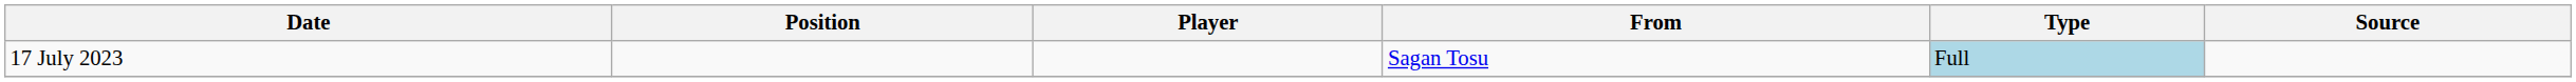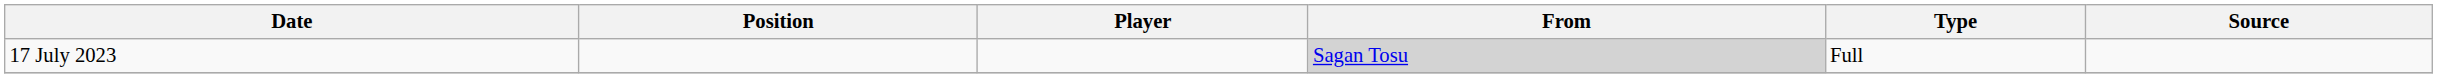17 July 2023 | From: no background -> lightgrey background
17 July 2023 | Type: lightblue background -> no background
